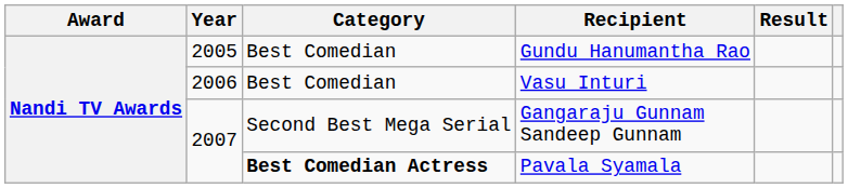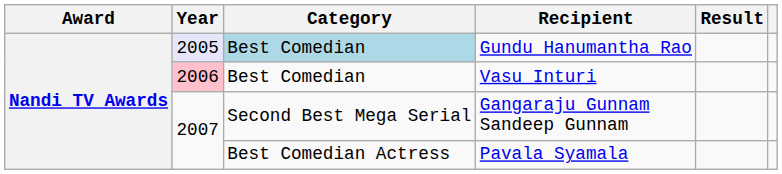Gundu Hanumantha Rao | Year: no background -> lavender background
Gundu Hanumantha Rao | Category: no background -> lightblue background
Vasu Inturi | Year: no background -> pink background
Pavala Syamala | Category: bold -> normal
